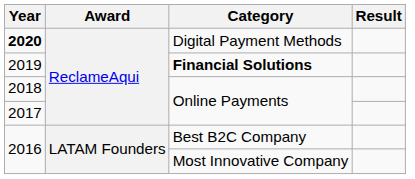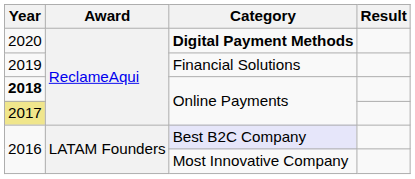2020 | Year: bold -> normal
2020 | Category: normal -> bold
2019 | Category: bold -> normal
2018 | Year: normal -> bold
2017 | Year: no background -> khaki background
2016 / Best B2C Company | Category: no background -> lavender background
